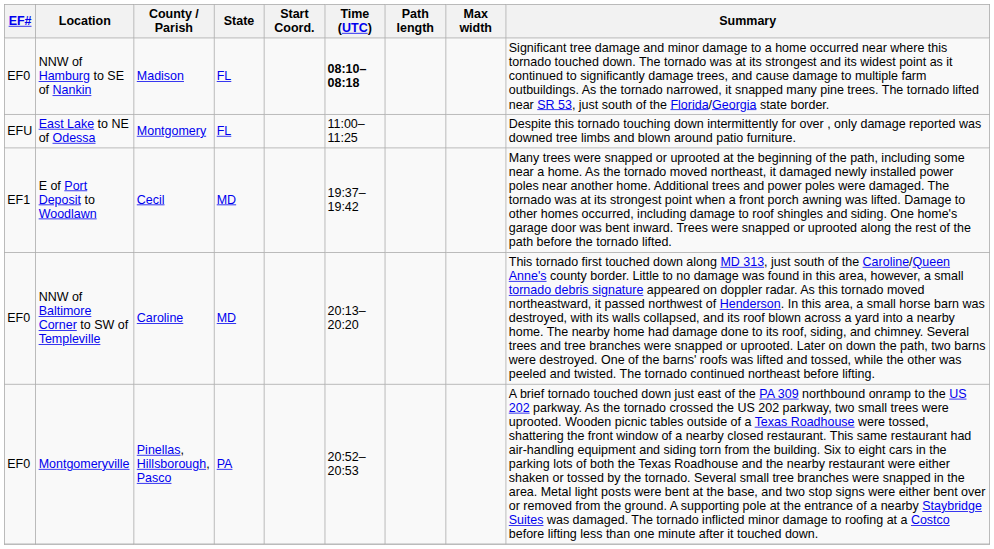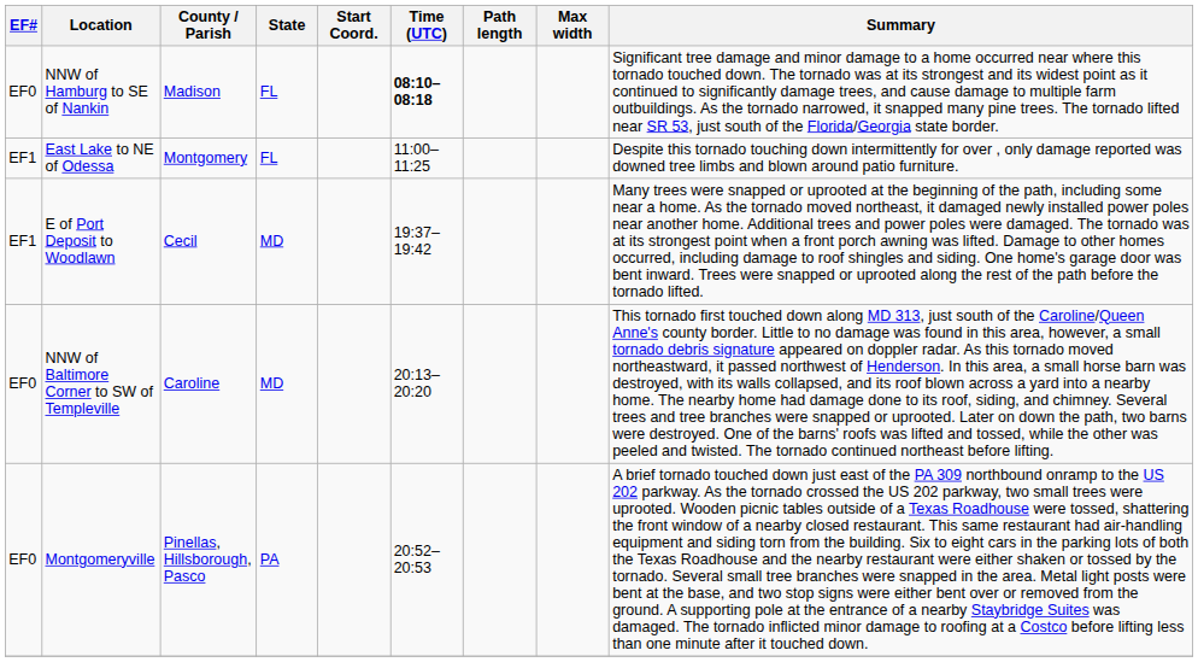East Lake to NE of Odessa | EF#: EFU -> EF1
